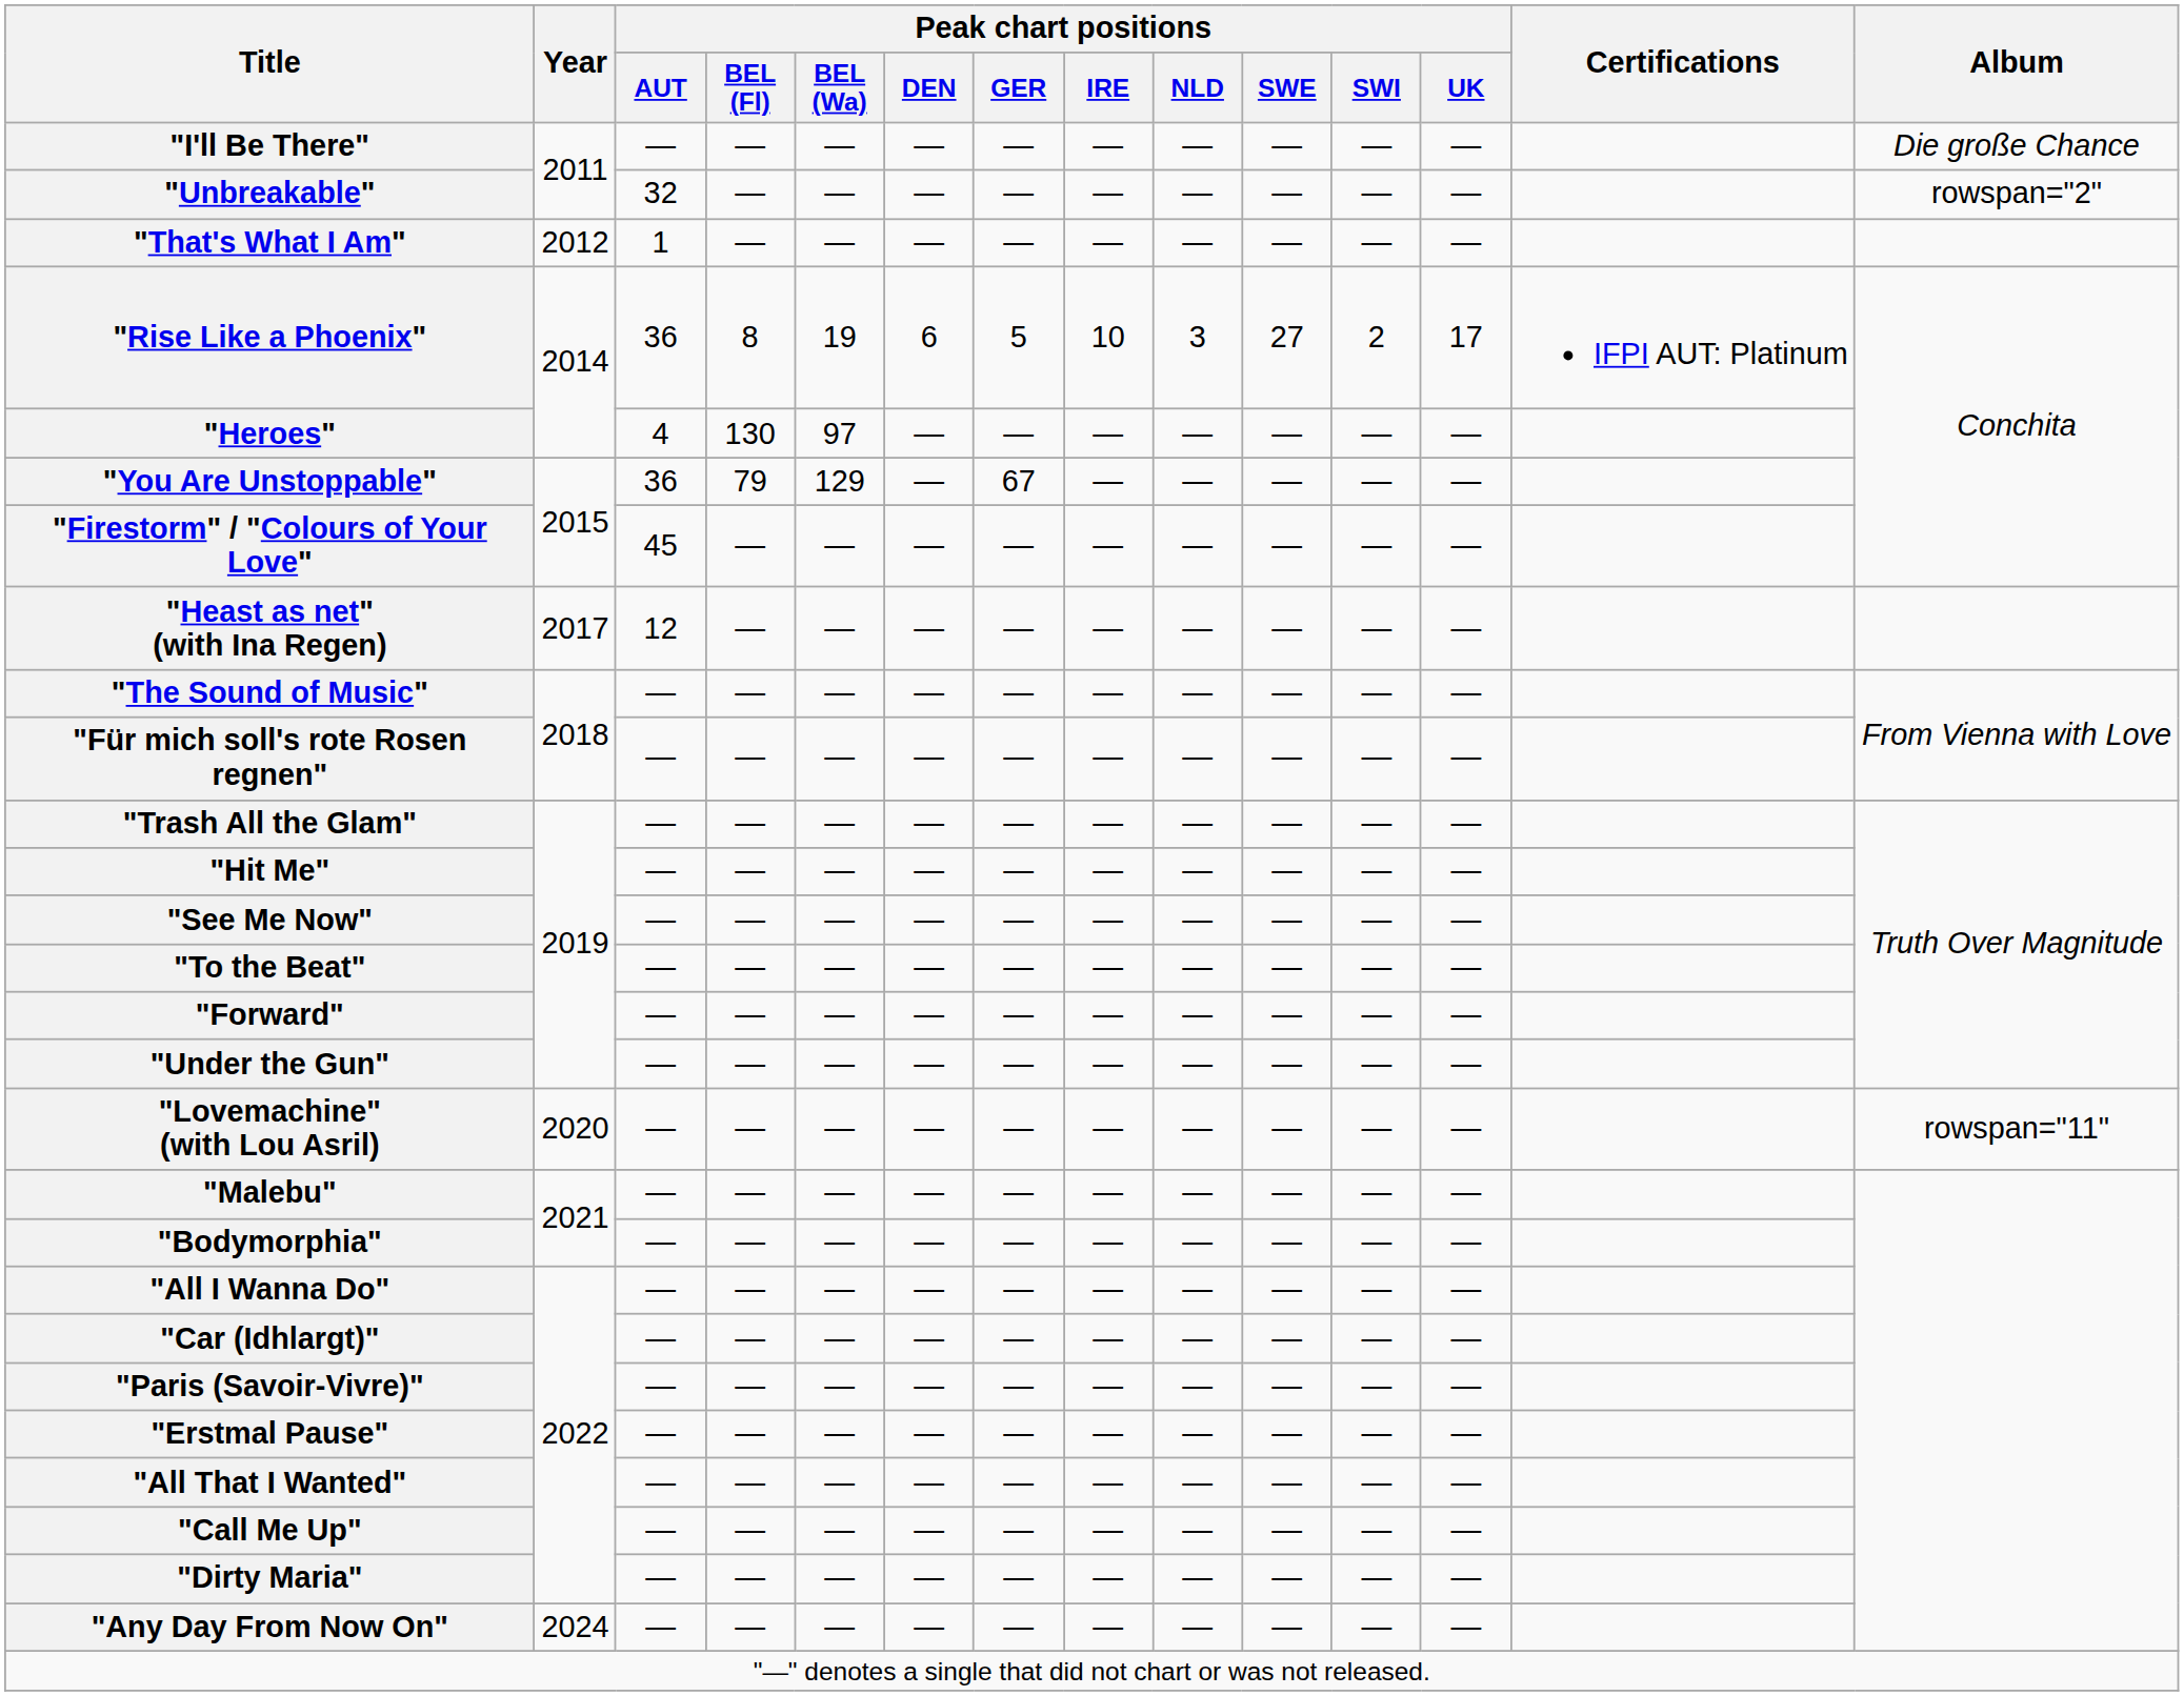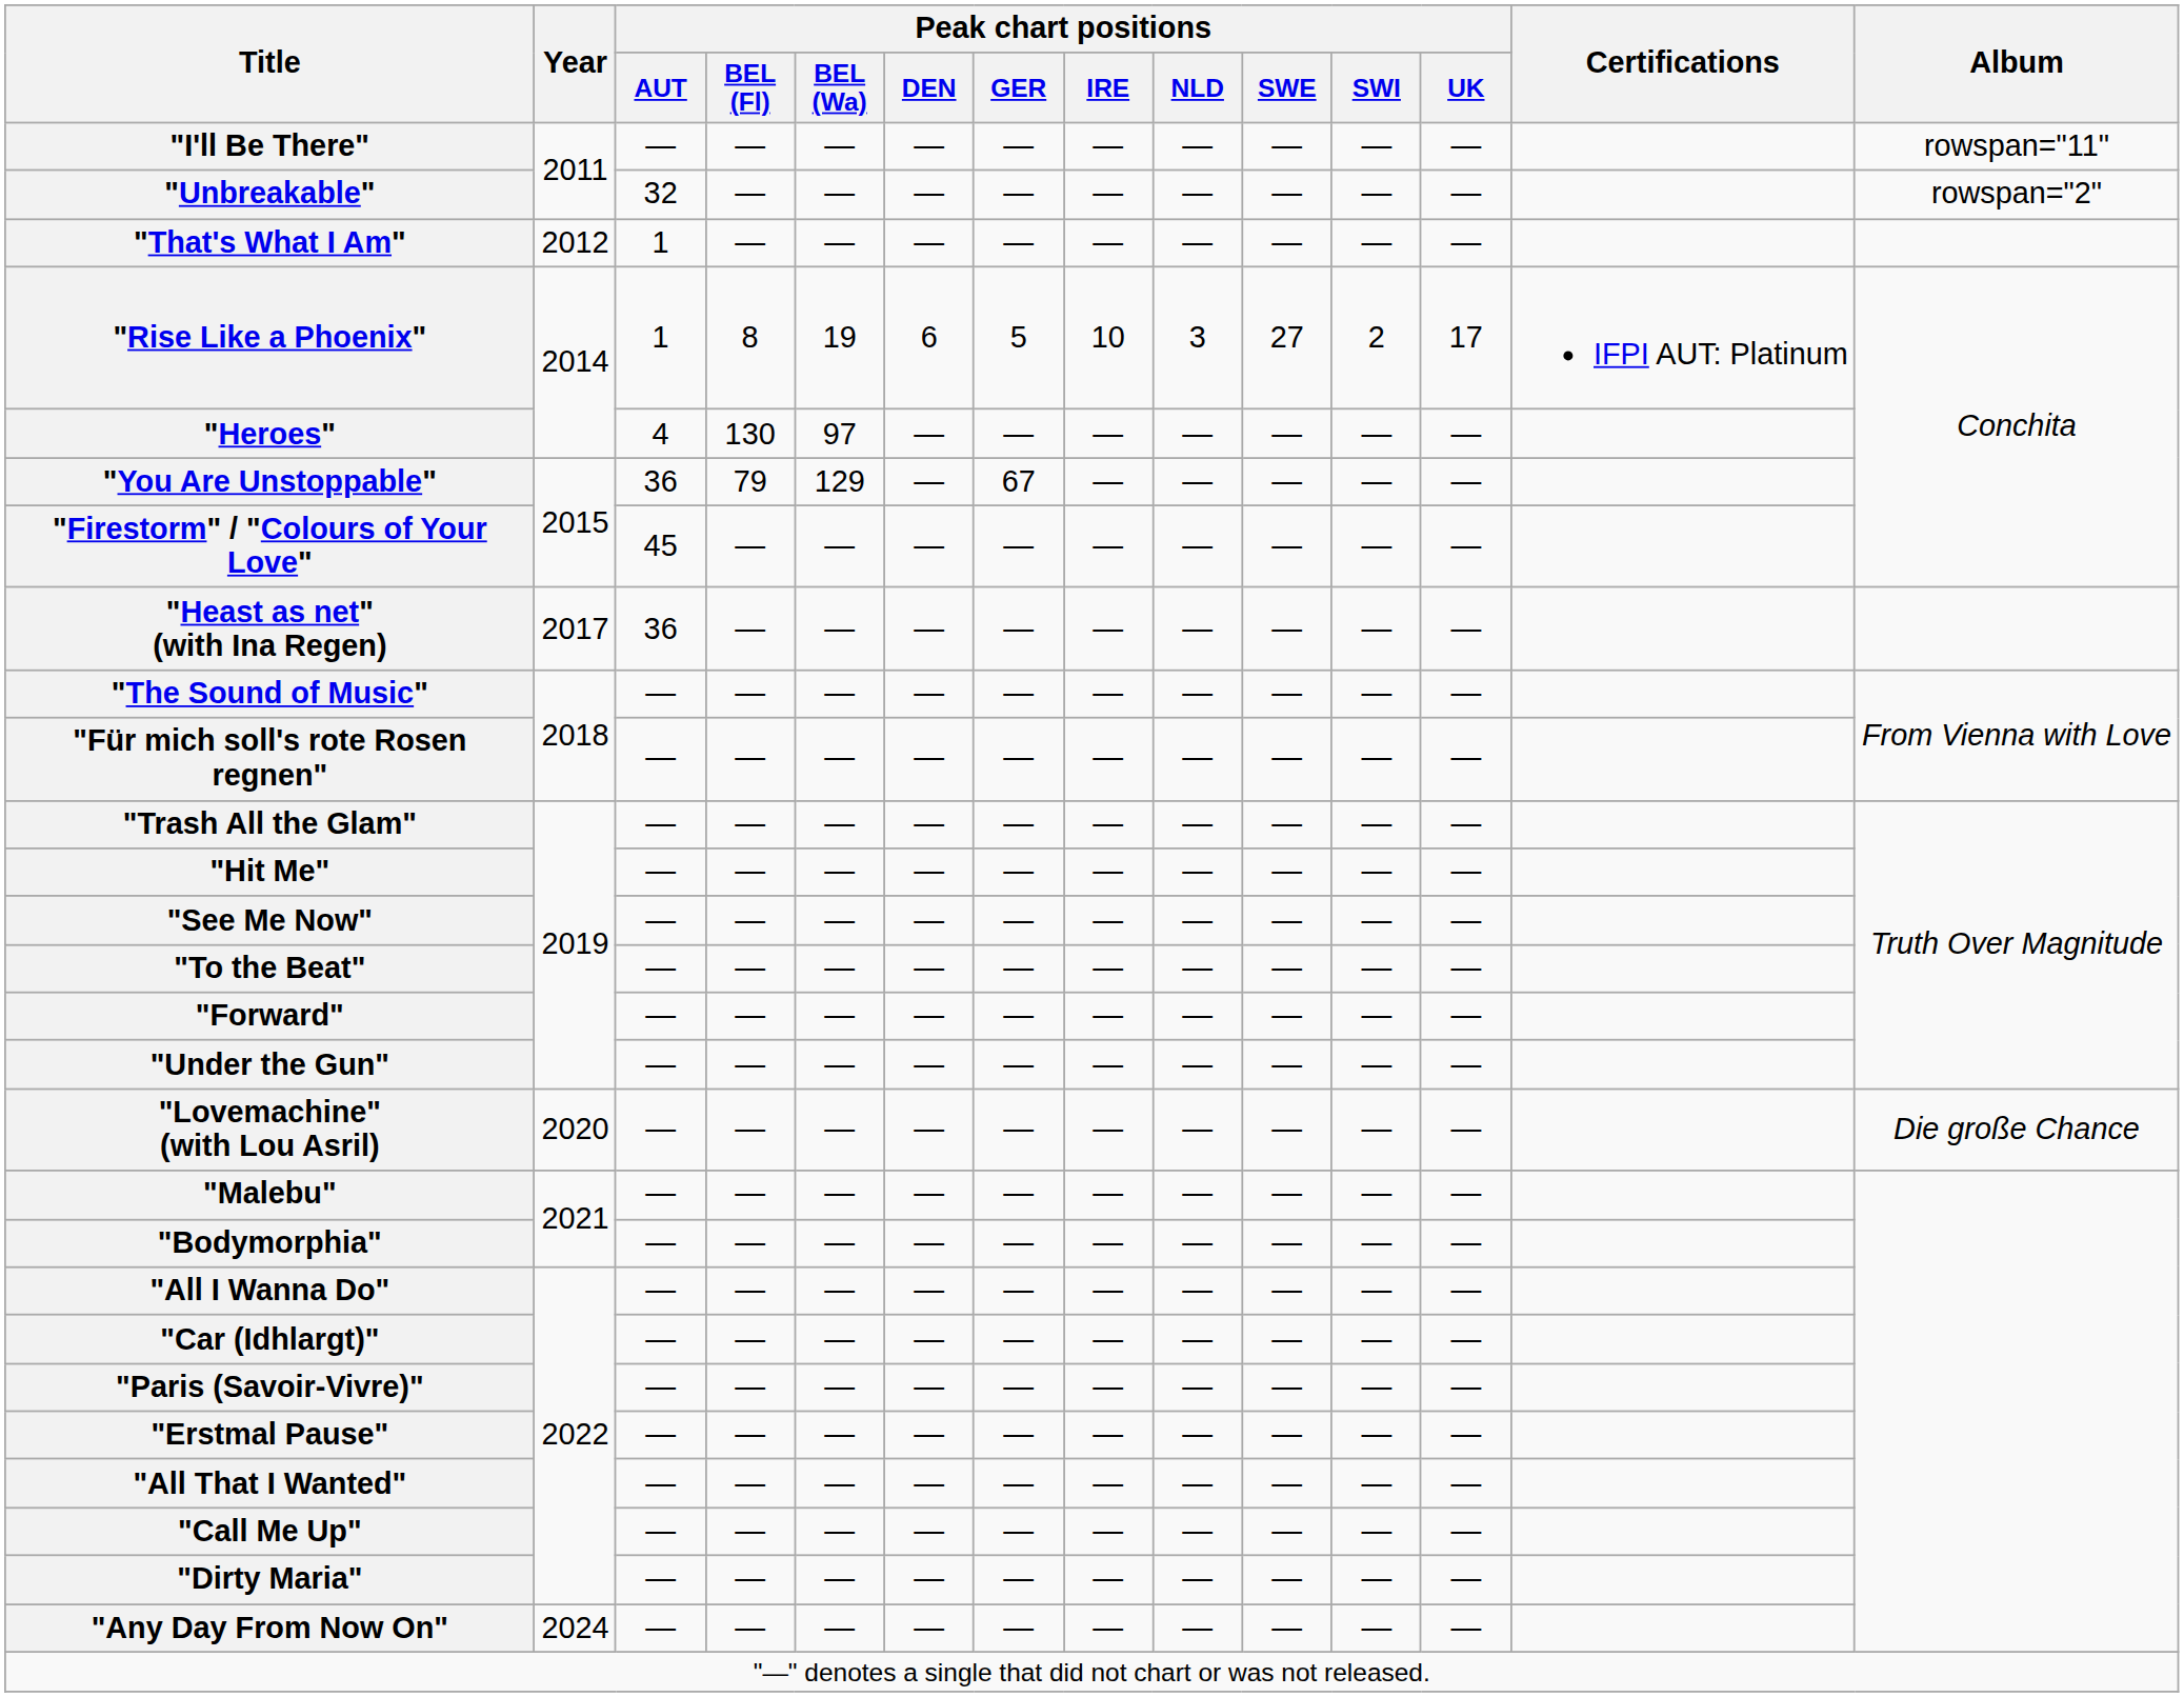"I'll Be There" | Album: Die große Chance -> rowspan="11"
"Rise Like a Phoenix" | Peak chart positions / AUT: 36 -> 1
"Heast as net" (with Ina Regen) | Peak chart positions / AUT: 12 -> 36
"Lovemachine" (with Lou Asril) | Album: rowspan="11" -> Die große Chance
